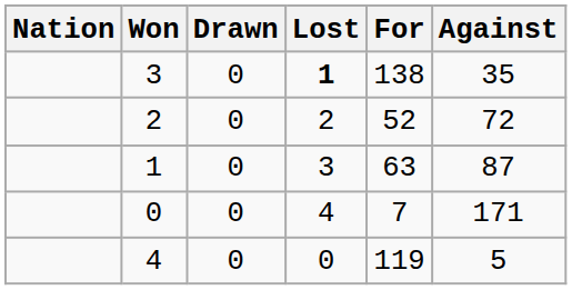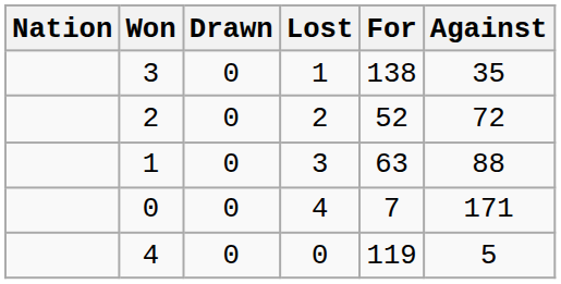row 2 | Lost: bold -> normal
row 4 | Against: 87 -> 88
